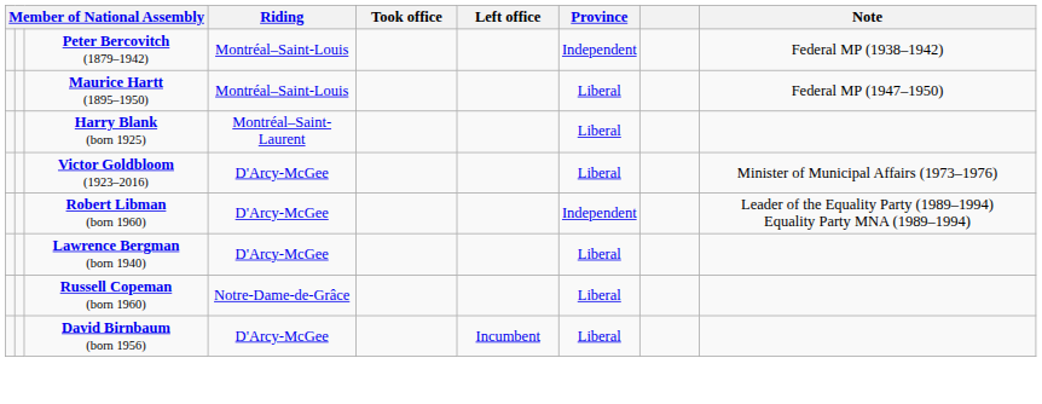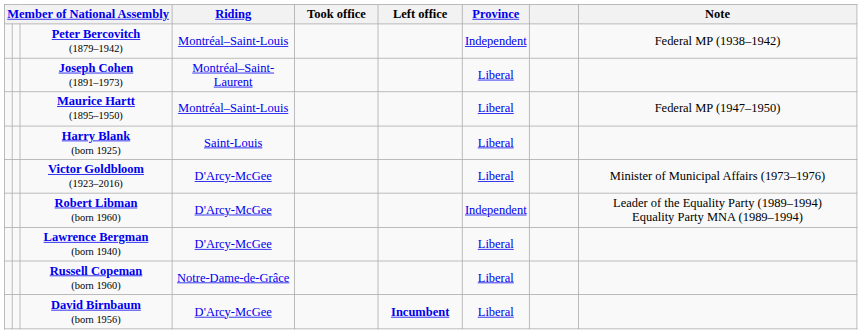+ row: Joseph Cohen (1891–1973) | Montréal–Saint-Laurent | Liberal
Harry Blank (born 1925) | Riding: Montréal–Saint-Laurent -> Saint-Louis
David Birnbaum (born 1956) | Left office: normal -> bold
